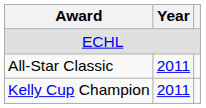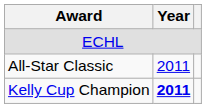Kelly Cup Champion | Year: normal -> bold
